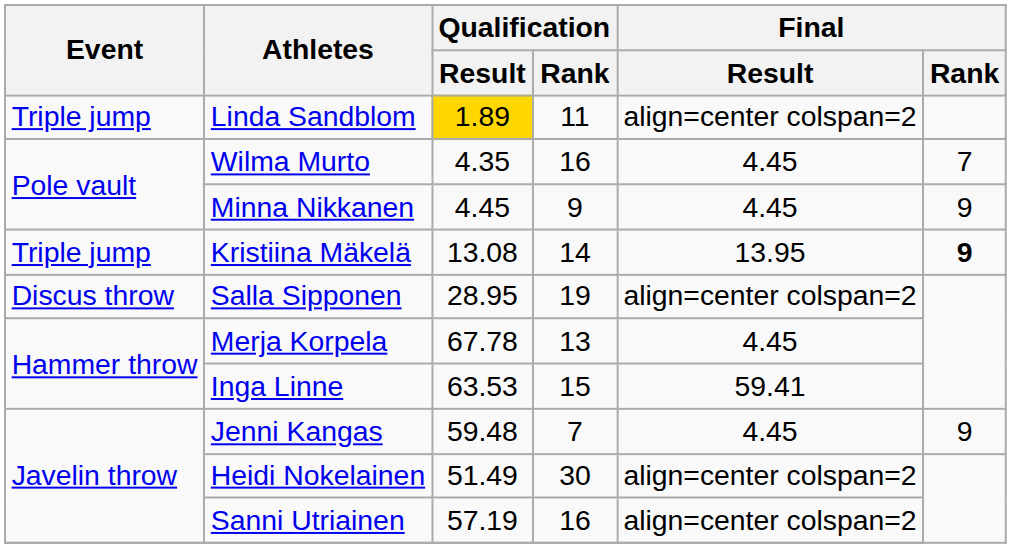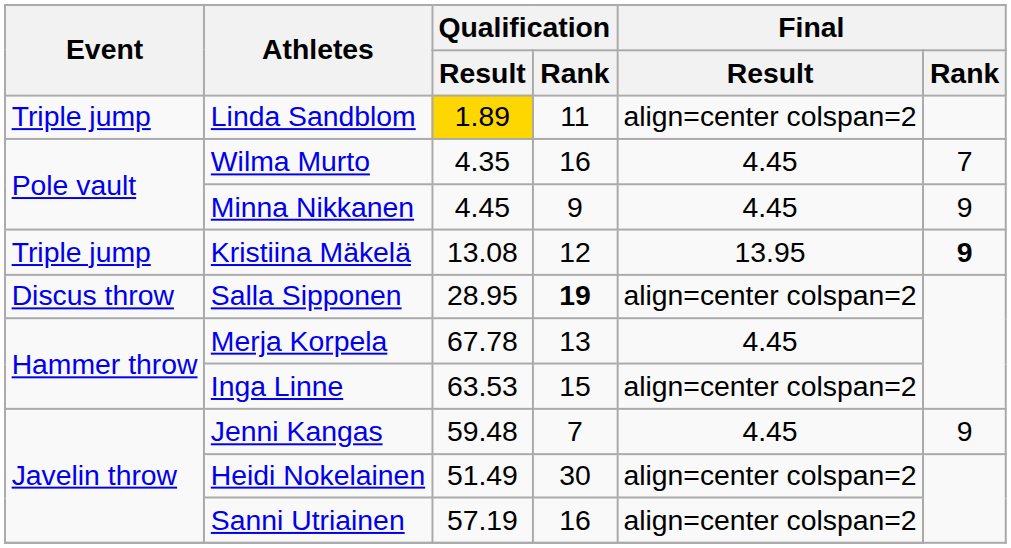Kristiina Mäkelä | Qualification / Rank: 14 -> 12
Salla Sipponen | Qualification / Rank: normal -> bold
Inga Linne | Final / Result: 59.41 -> align=center colspan=2
